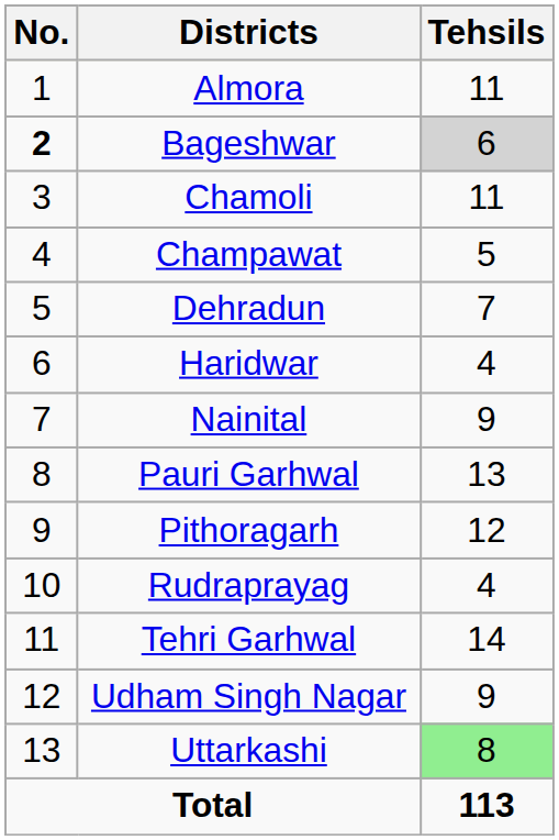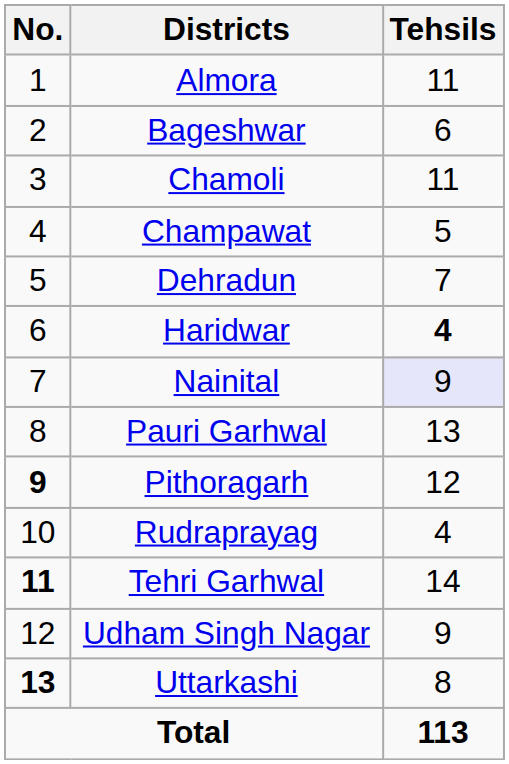Bageshwar | No.: bold -> normal
Bageshwar | Tehsils: lightgrey background -> no background
Haridwar | Tehsils: normal -> bold
Nainital | Tehsils: no background -> lavender background
Pithoragarh | No.: normal -> bold
Tehri Garhwal | No.: normal -> bold
Uttarkashi | No.: normal -> bold
Uttarkashi | Tehsils: lightgreen background -> no background
